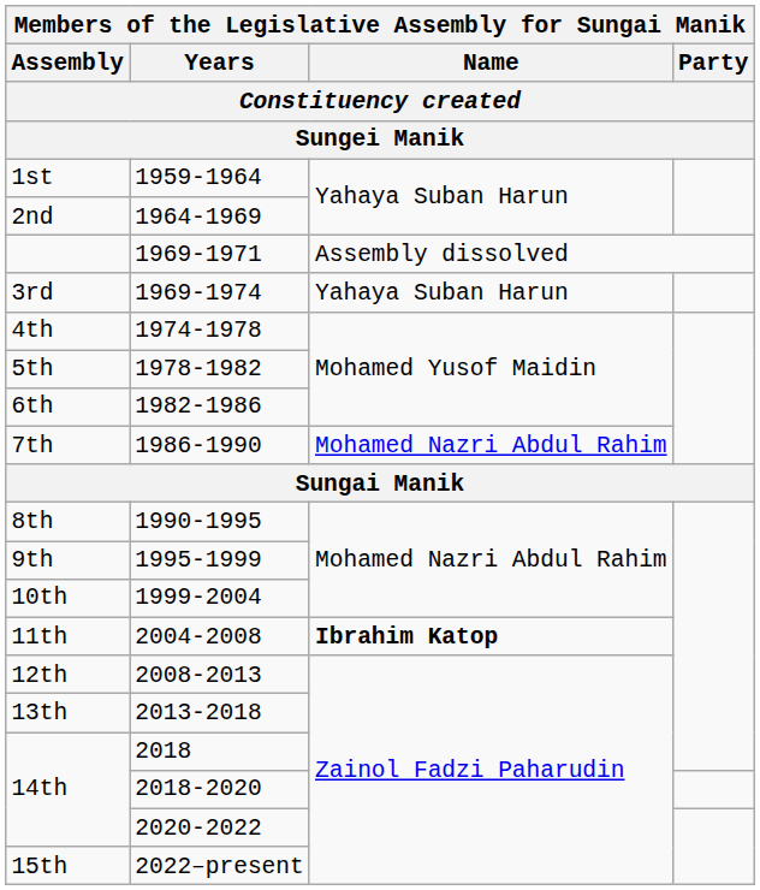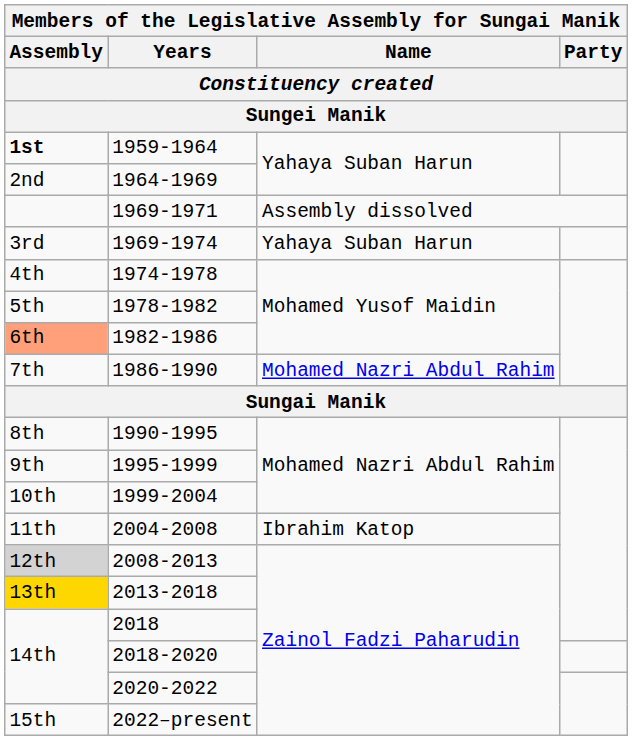1959-1964 | Assembly: normal -> bold
1982-1986 | Assembly: no background -> lightsalmon background
2004-2008 | Name: bold -> normal
2008-2013 | Assembly: no background -> lightgrey background
2013-2018 | Assembly: no background -> gold background
